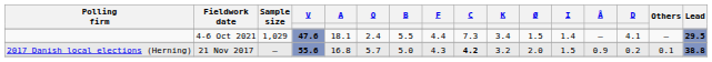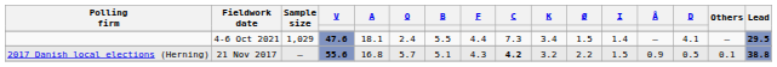2017 Danish local elections (Herning) | B: 5.0 -> 5.1
2017 Danish local elections (Herning) | Ø: 2.0 -> 2.2
2017 Danish local elections (Herning) | D: 0.2 -> 0.5
